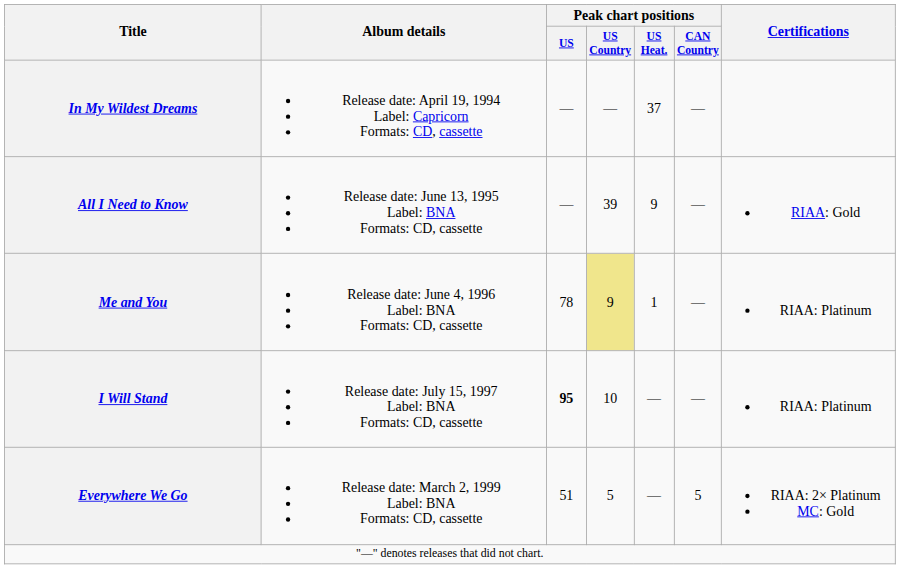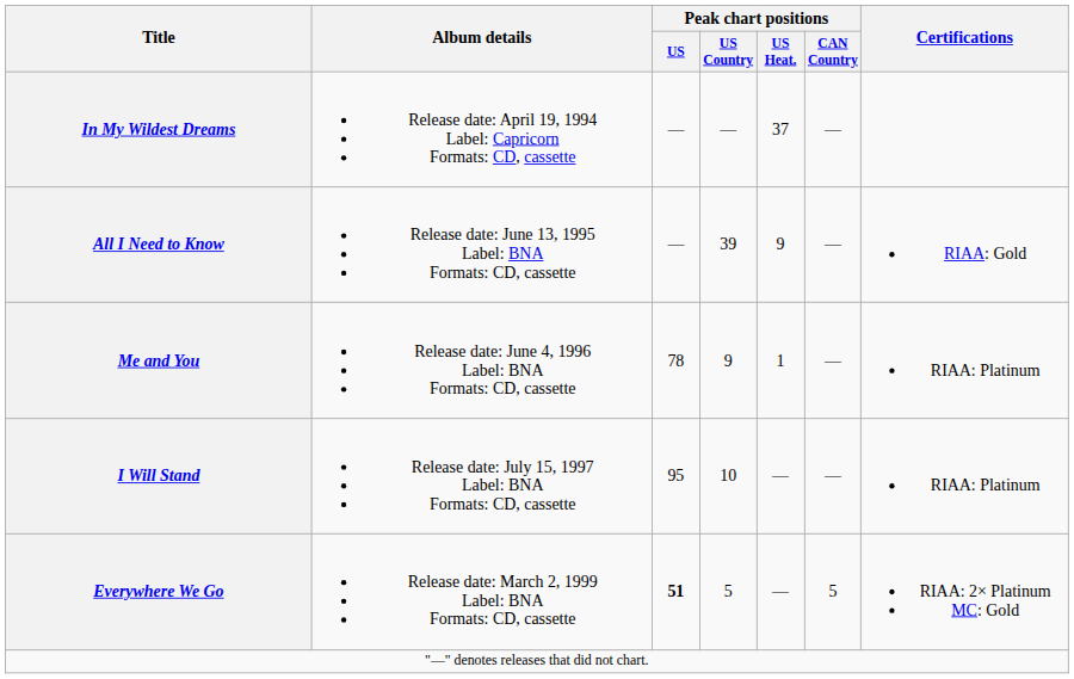Me and You | Peak chart positions / US Country: khaki background -> no background
I Will Stand | Peak chart positions / US: bold -> normal
Everywhere We Go | Peak chart positions / US: normal -> bold
